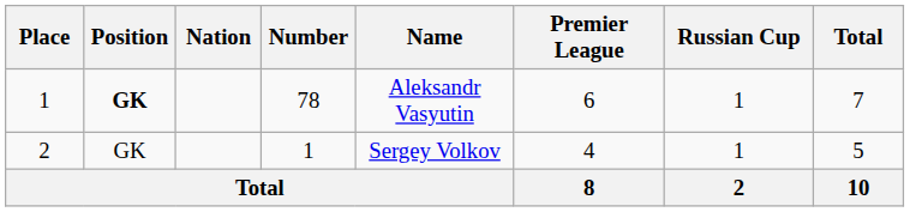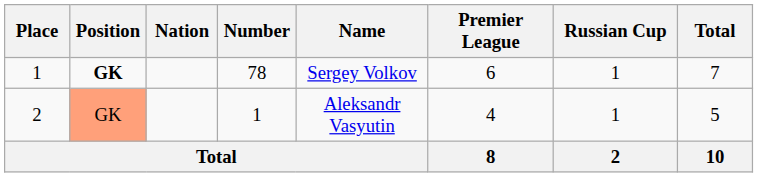row 2 | Name: Aleksandr Vasyutin -> Sergey Volkov
row 3 | Position: no background -> lightsalmon background
row 3 | Name: Sergey Volkov -> Aleksandr Vasyutin
